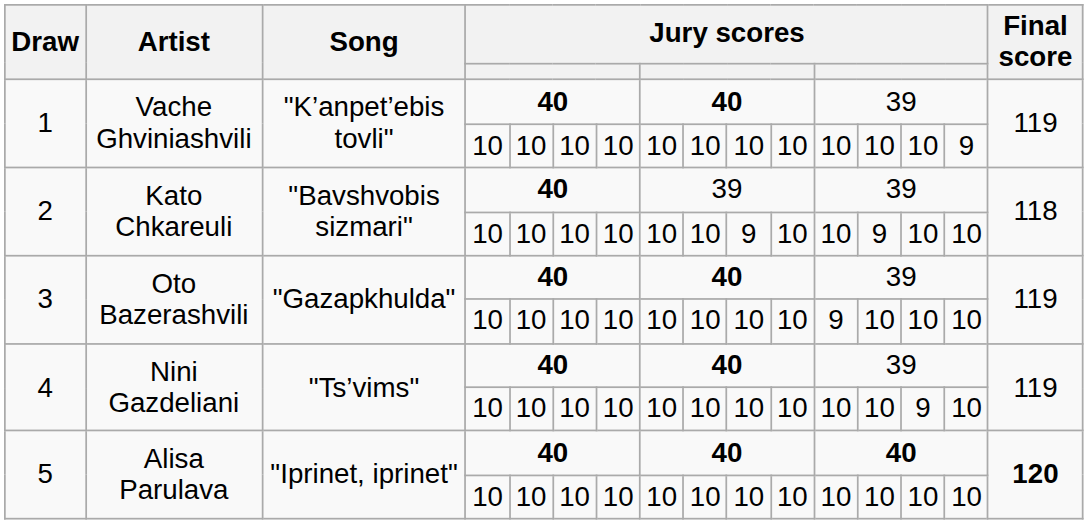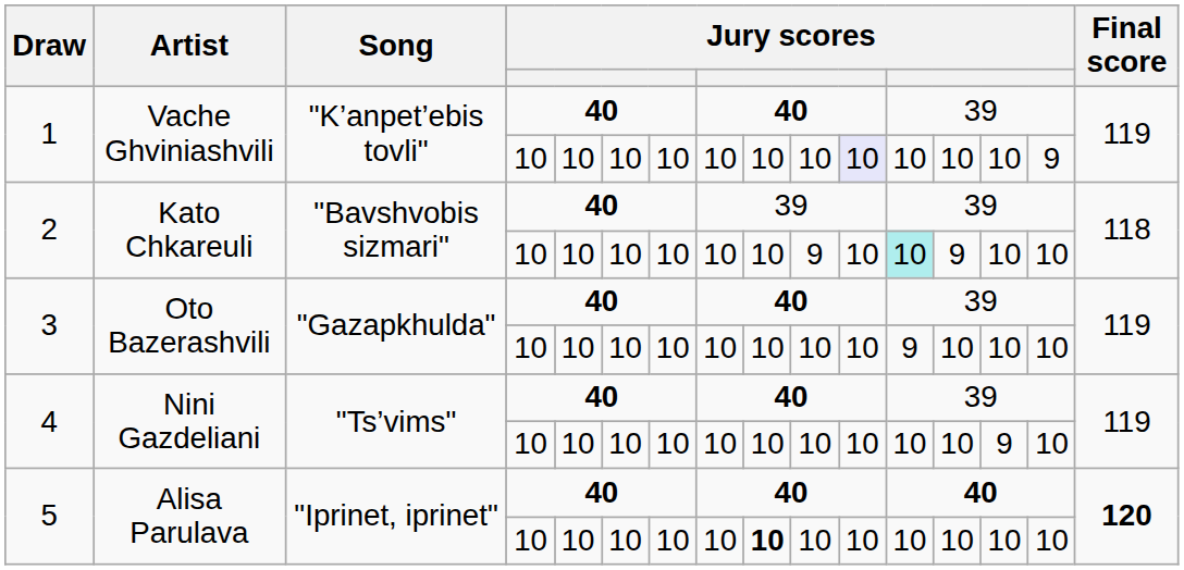1 / 10 | column 11: no background -> lavender background
2 / 10 | column 12: no background -> paleturquoise background
5 / 10 | column 9: normal -> bold
